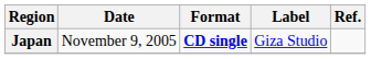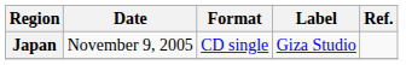Japan | Format: bold -> normal
